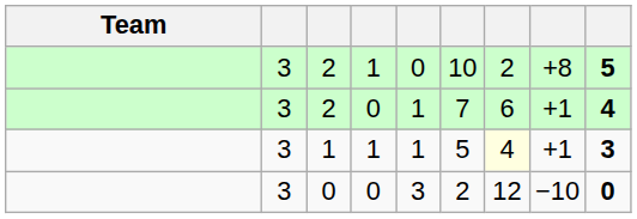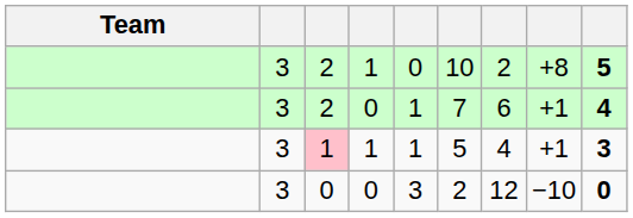row 4 | column 3: no background -> pink background
row 4 | column 7: lightyellow background -> no background
